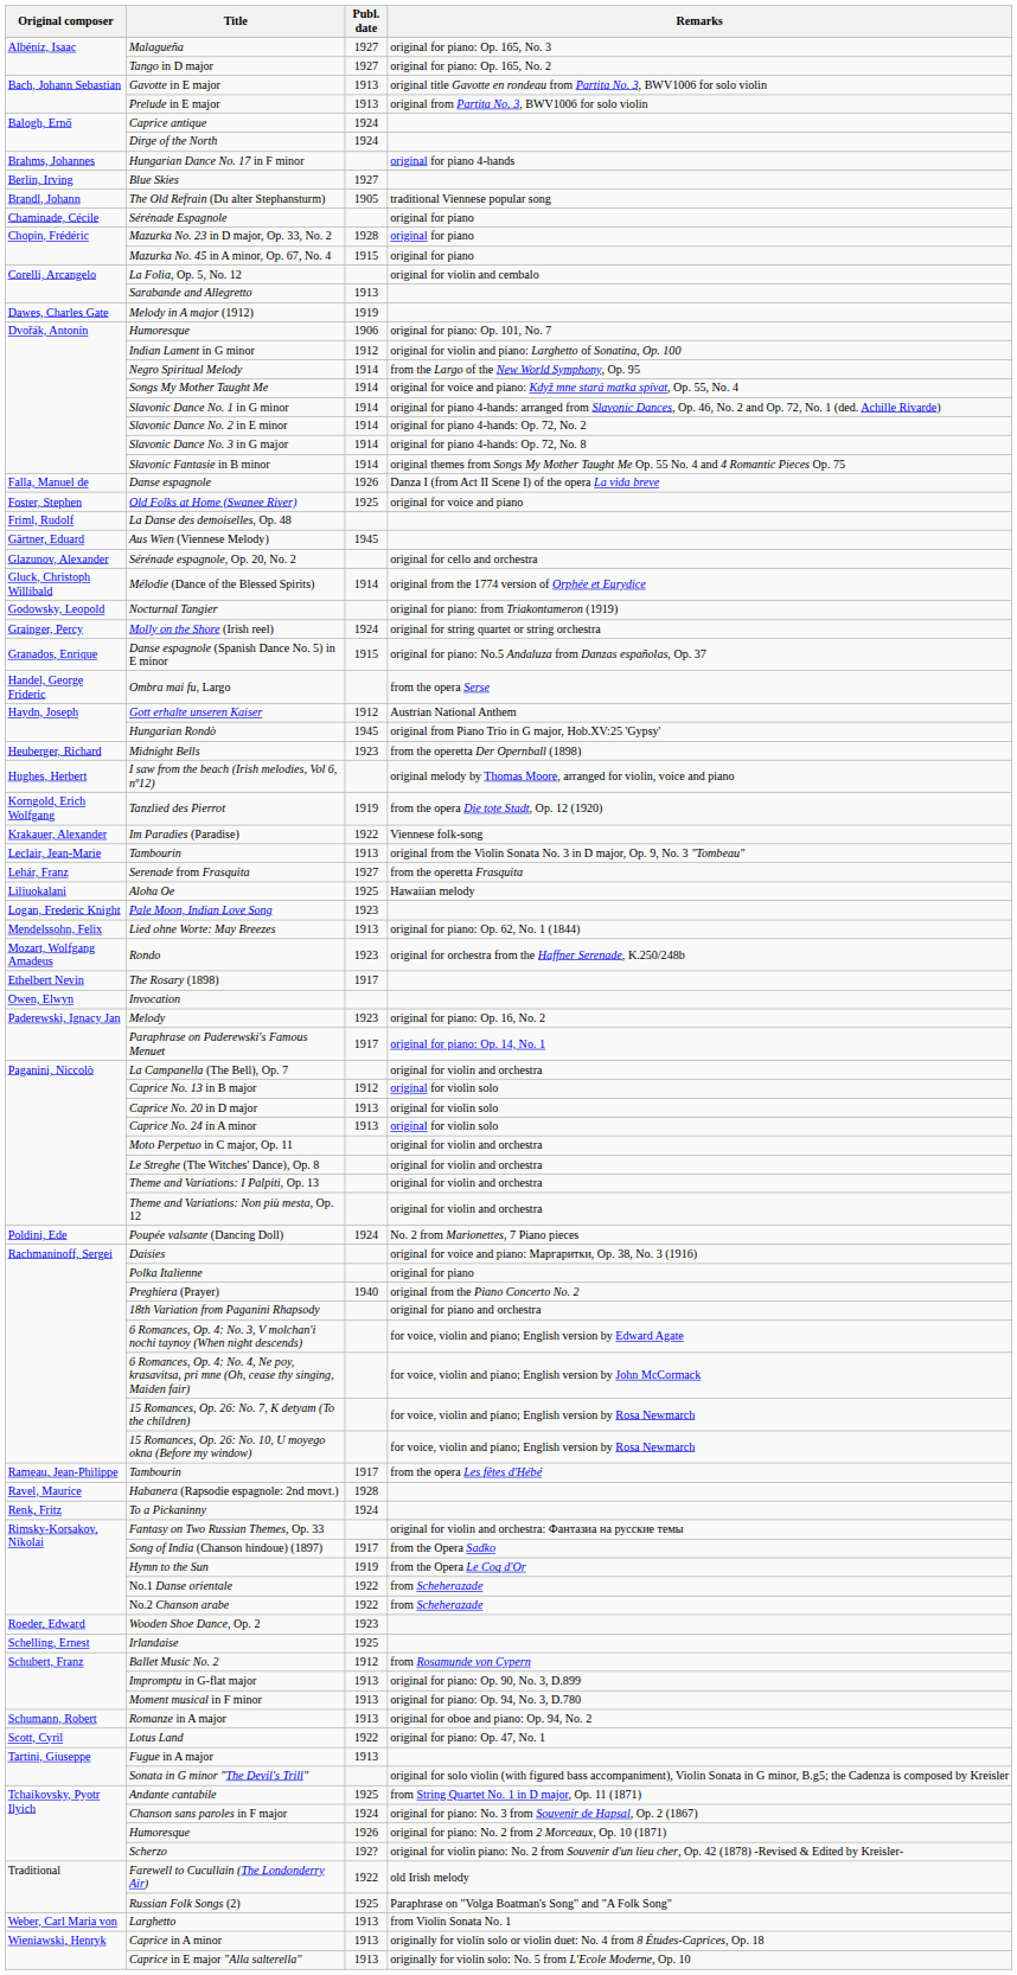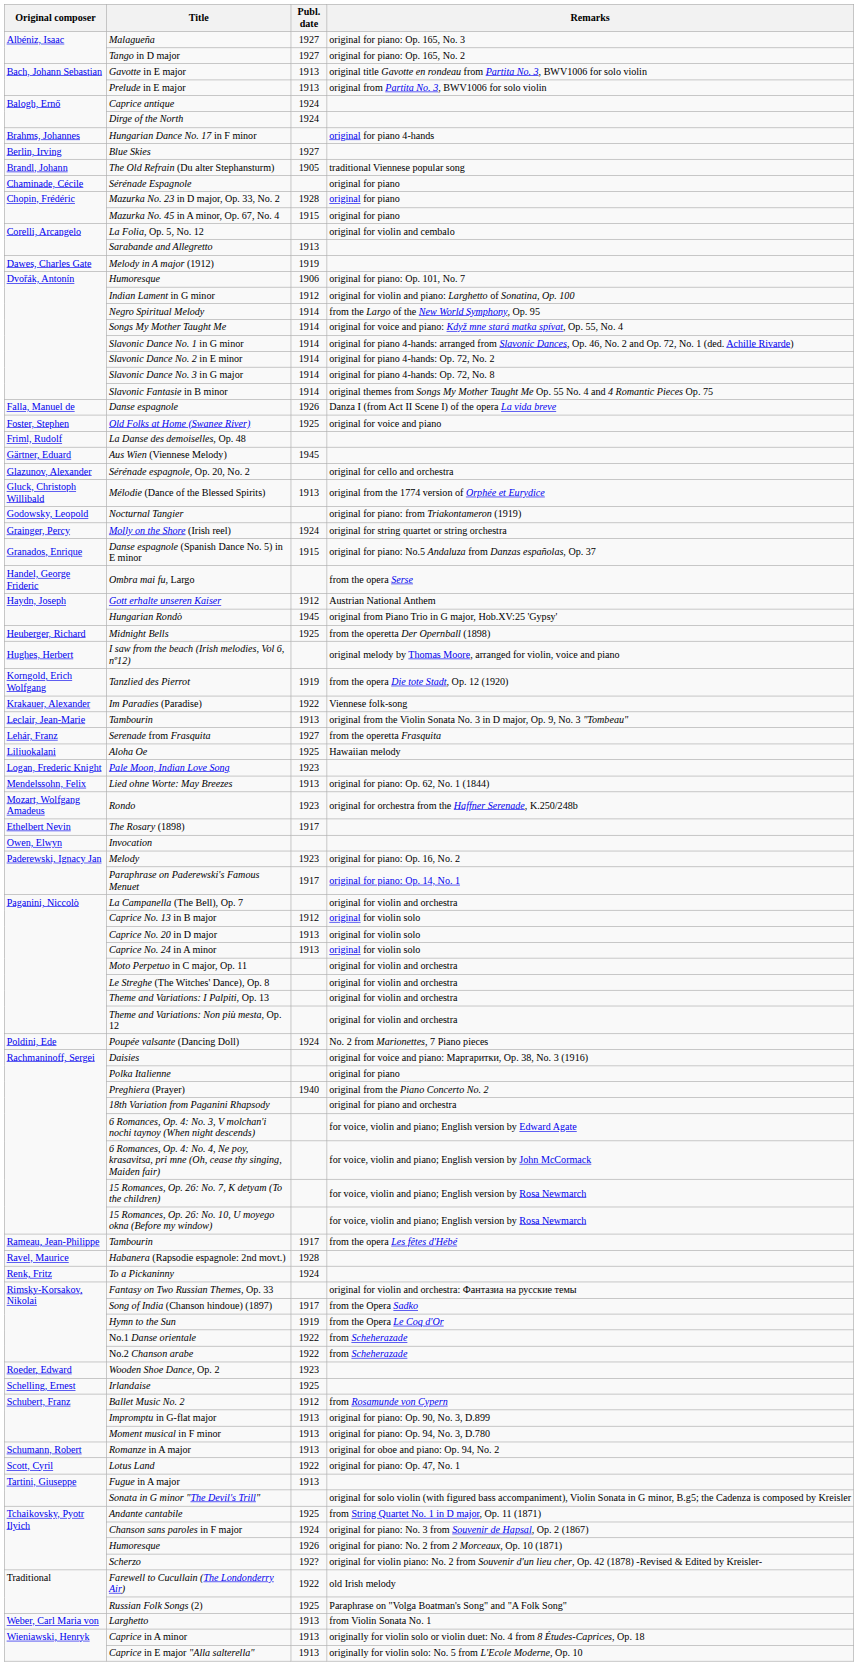Mélodie (Dance of the Blessed Spirits) | Publ. date: 1914 -> 1913
Midnight Bells | Publ. date: 1923 -> 1925
